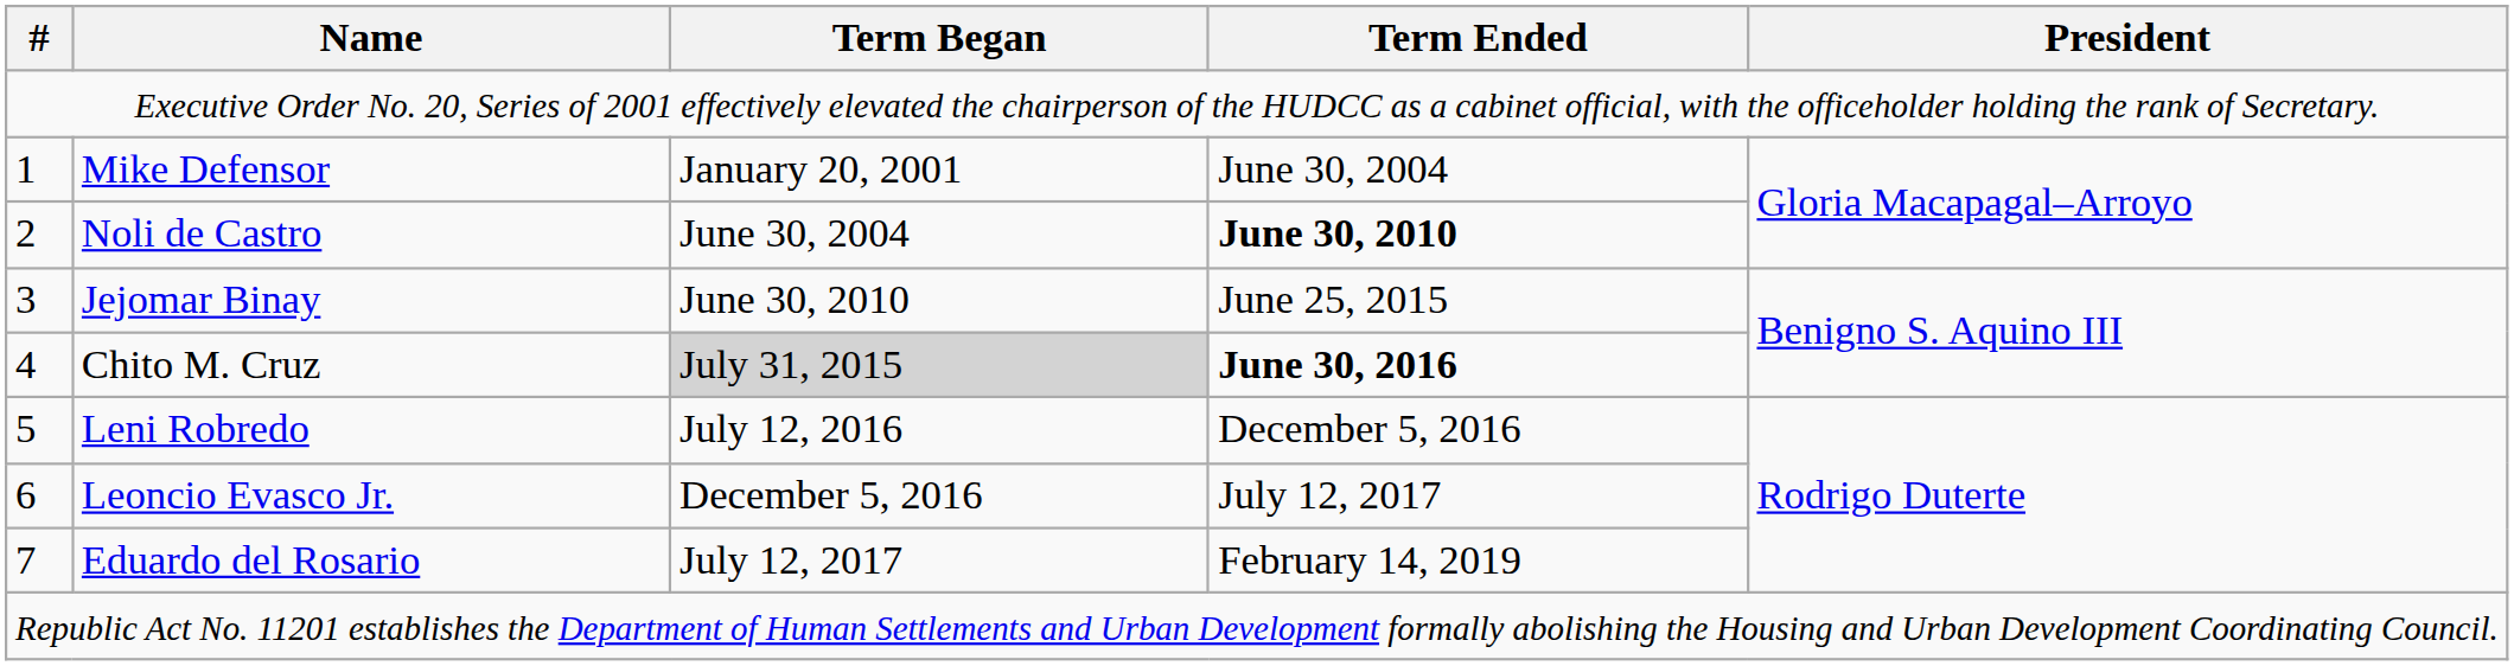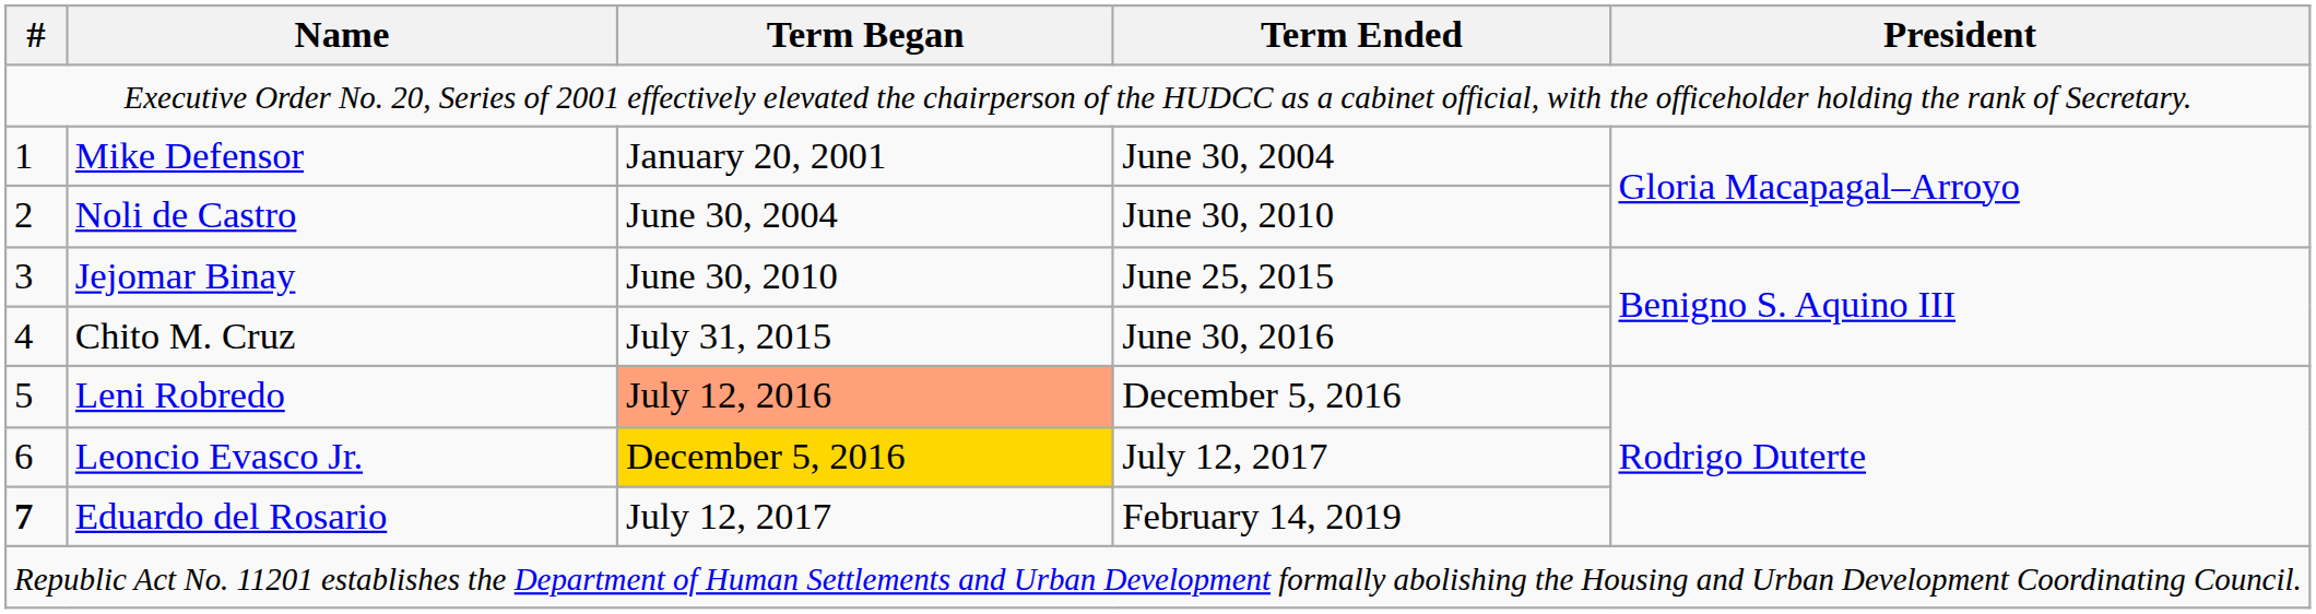Noli de Castro | Term Ended: bold -> normal
Chito M. Cruz | Term Began: lightgrey background -> no background
Chito M. Cruz | Term Ended: bold -> normal
Leni Robredo | Term Began: no background -> lightsalmon background
Leoncio Evasco Jr. | Term Began: no background -> gold background
Eduardo del Rosario | #: normal -> bold
